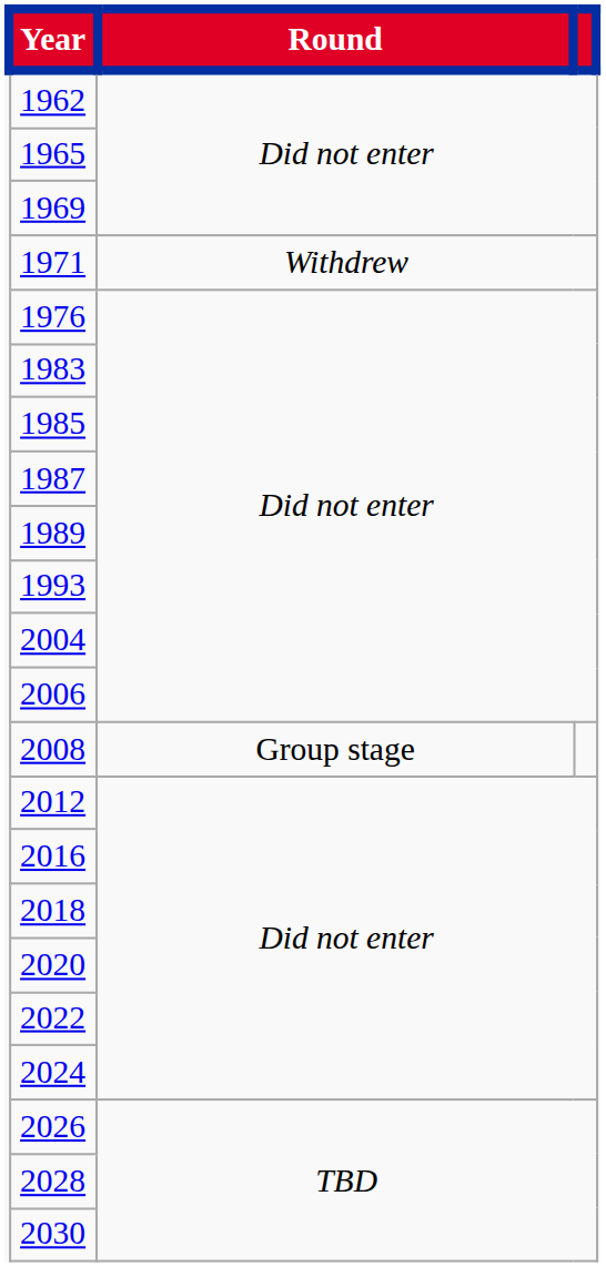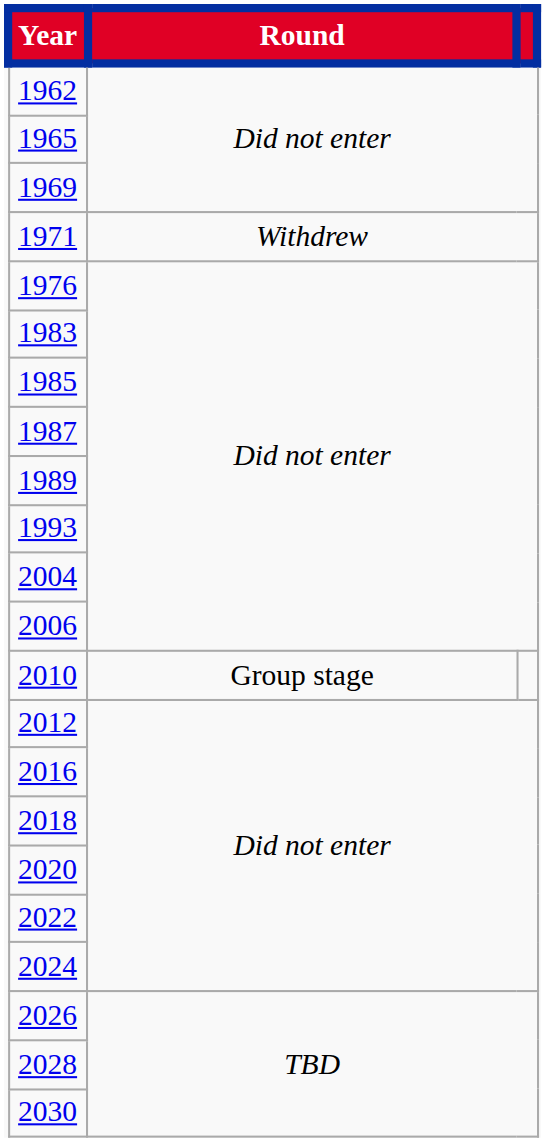- row: 2008 | Group stage
+ row: 2010 | Group stage
